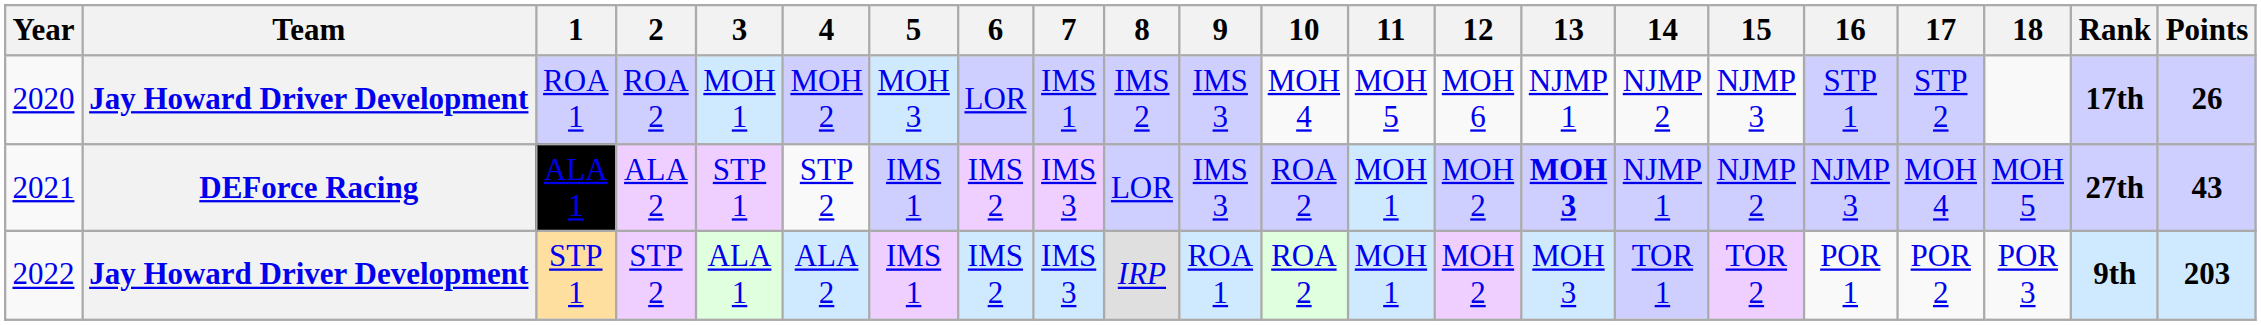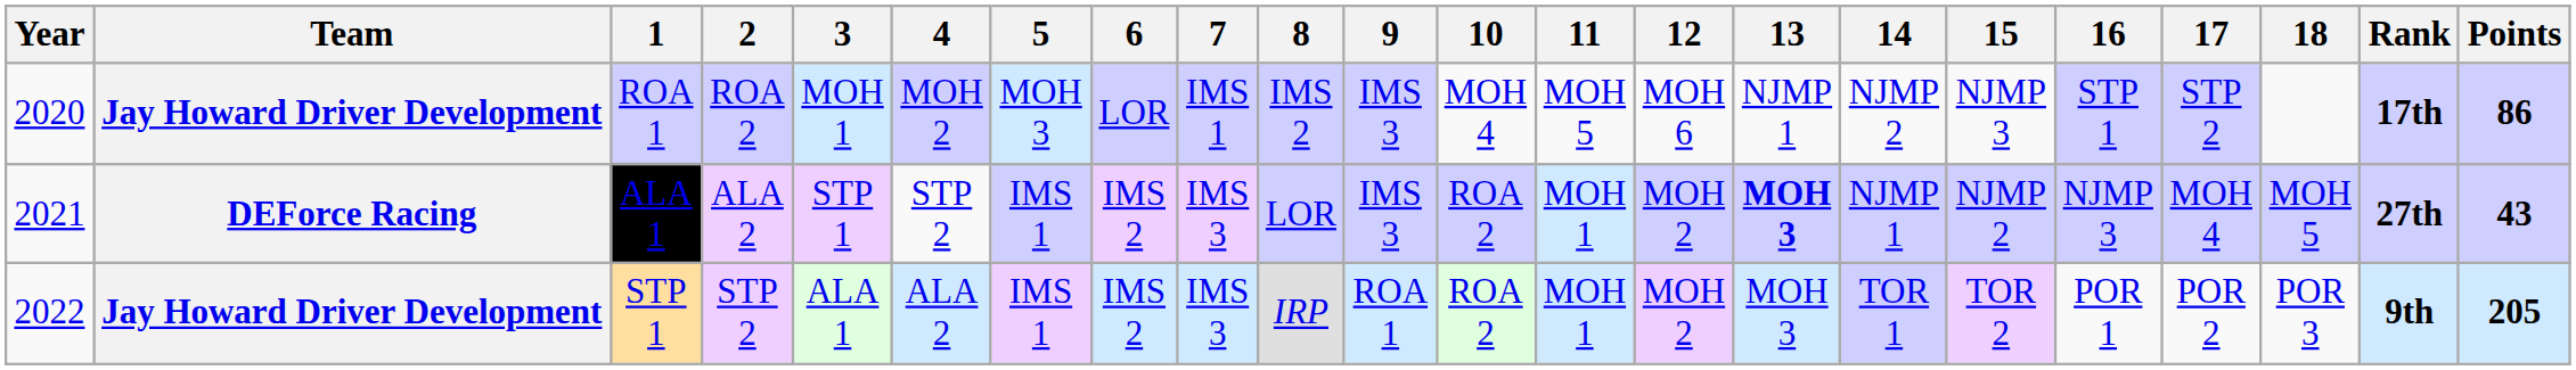row 2 | Points: 26 -> 86
row 4 | Points: 203 -> 205
